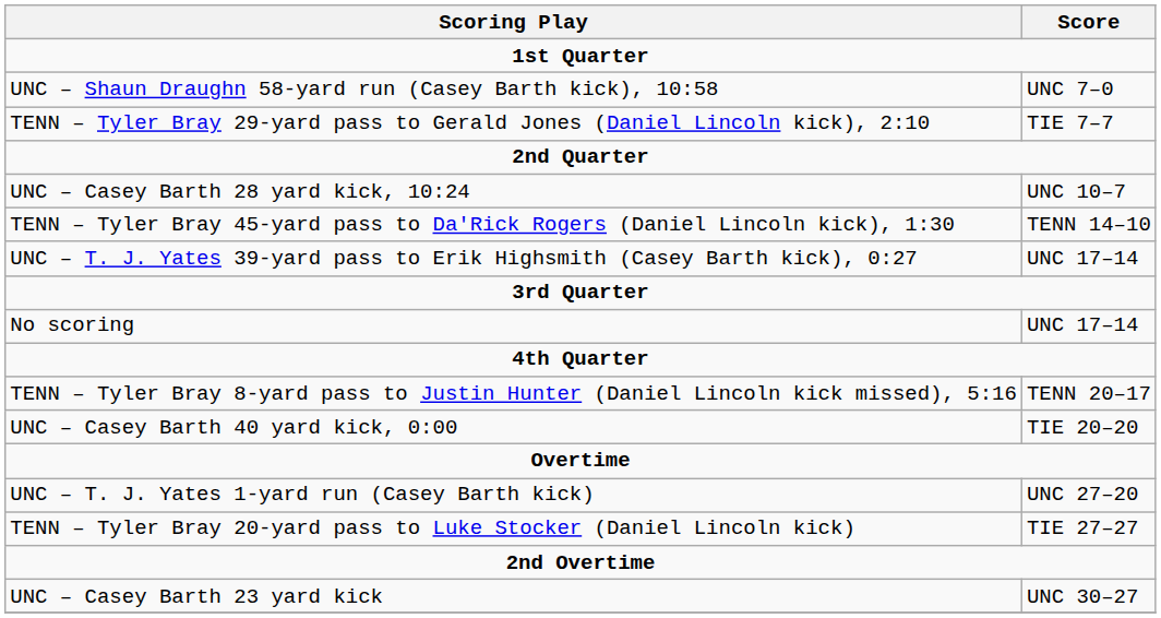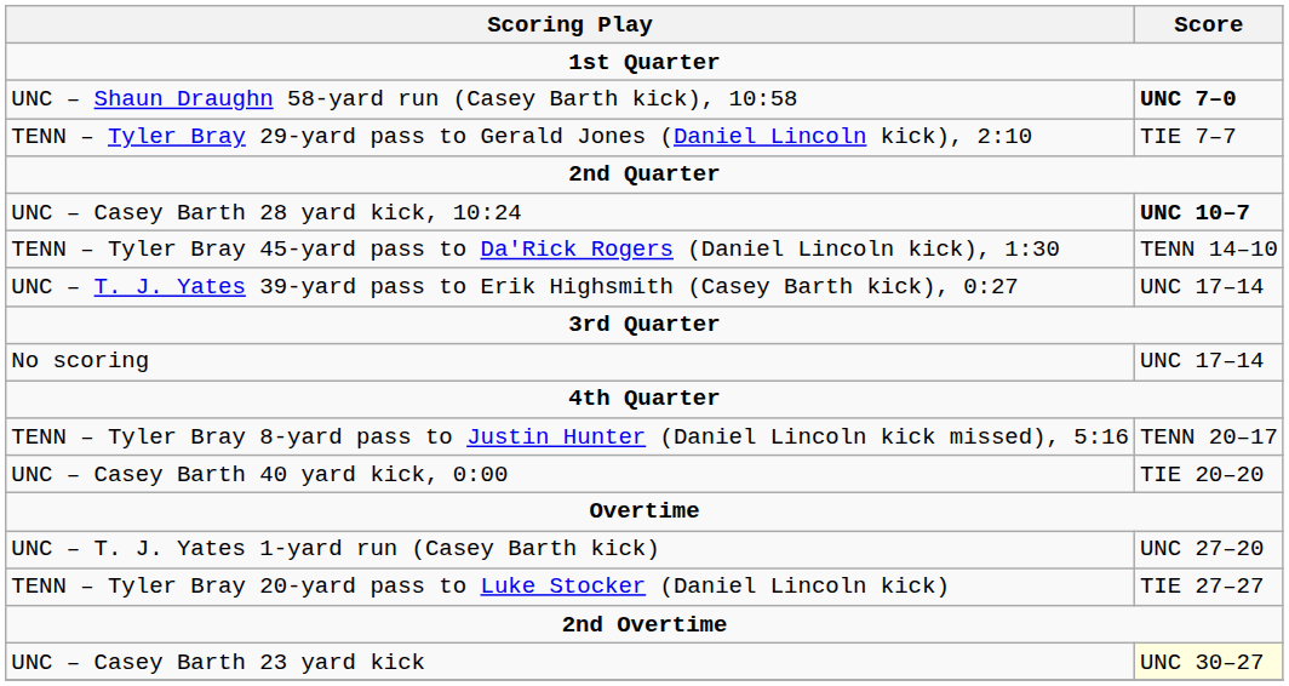UNC – Shaun Draughn 58-yard run (Casey Barth kick), 10:58 | Score: normal -> bold
UNC – Casey Barth 28 yard kick, 10:24 | Score: normal -> bold
UNC – Casey Barth 23 yard kick | Score: no background -> lightyellow background
